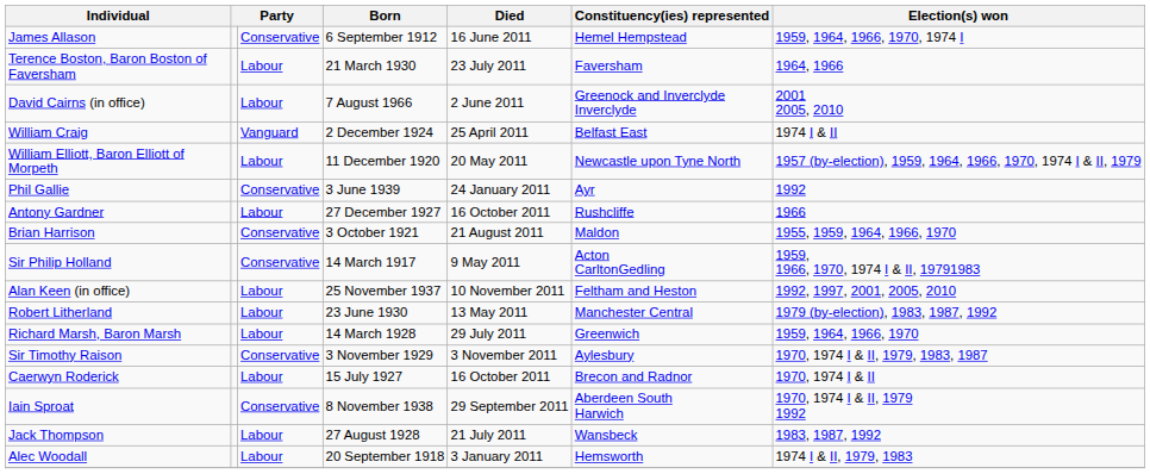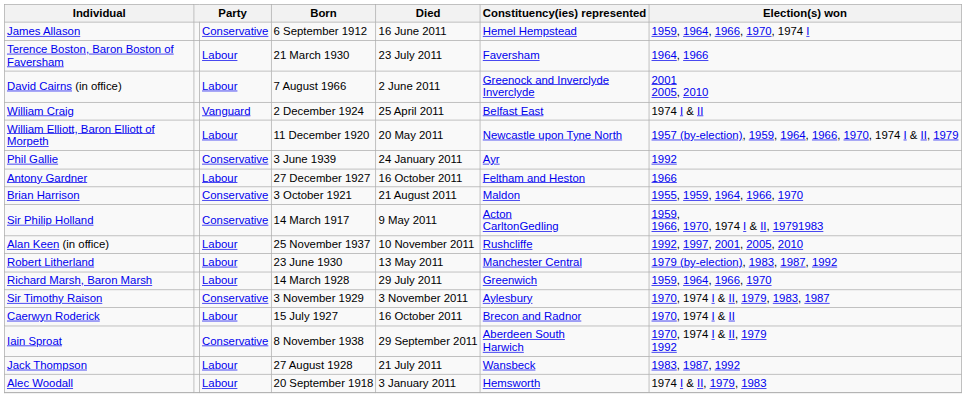Antony Gardner | Constituency(ies) represented: Rushcliffe -> Feltham and Heston
Alan Keen (in office) | Constituency(ies) represented: Feltham and Heston -> Rushcliffe
